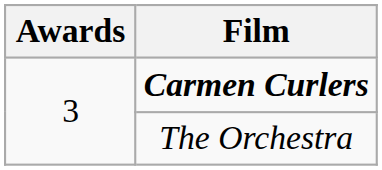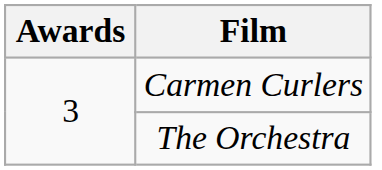Carmen Curlers | Film: bold -> normal
